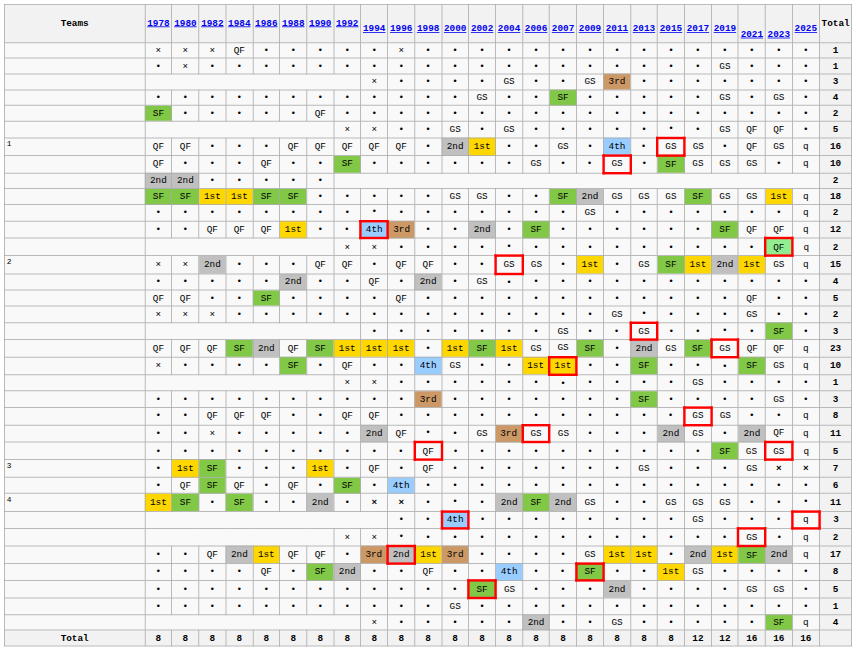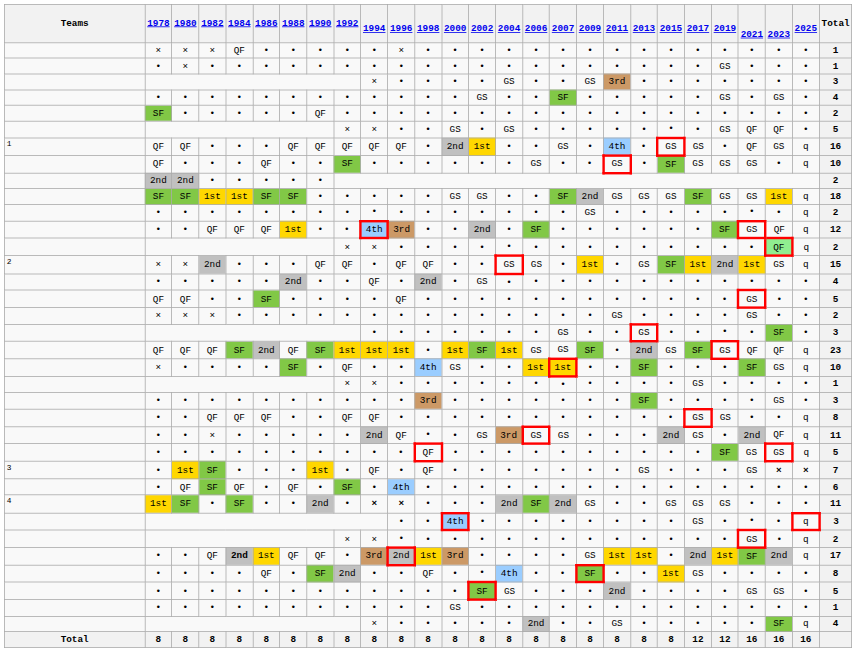row 13 | 2021: QF -> GS
row 17 | 2021: QF -> GS
row 32 | 1984: normal -> bold
